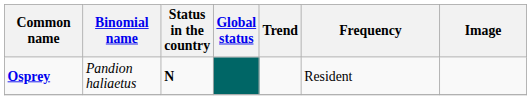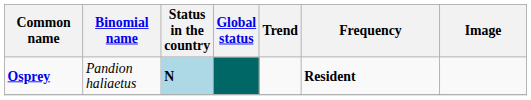Osprey | Status in the country: no background -> lightblue background
Osprey | Frequency: normal -> bold
